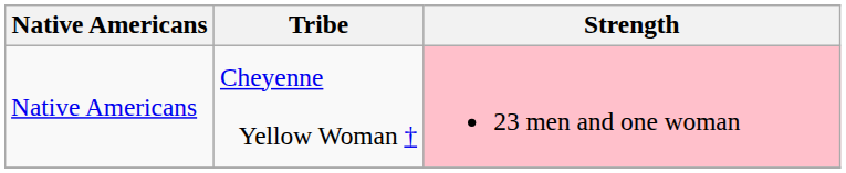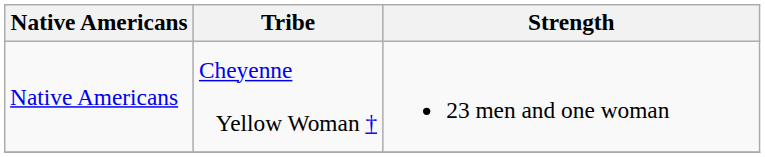row 2 | Strength: pink background -> no background
